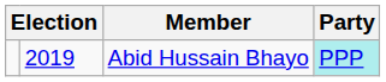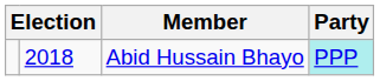Abid Hussain Bhayo | column 2: 2019 -> 2018
